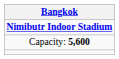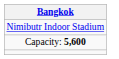row 2 | column 1: bold -> normal
